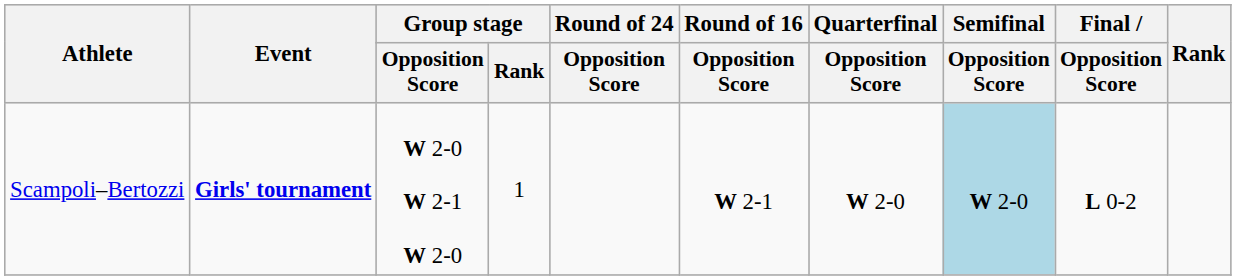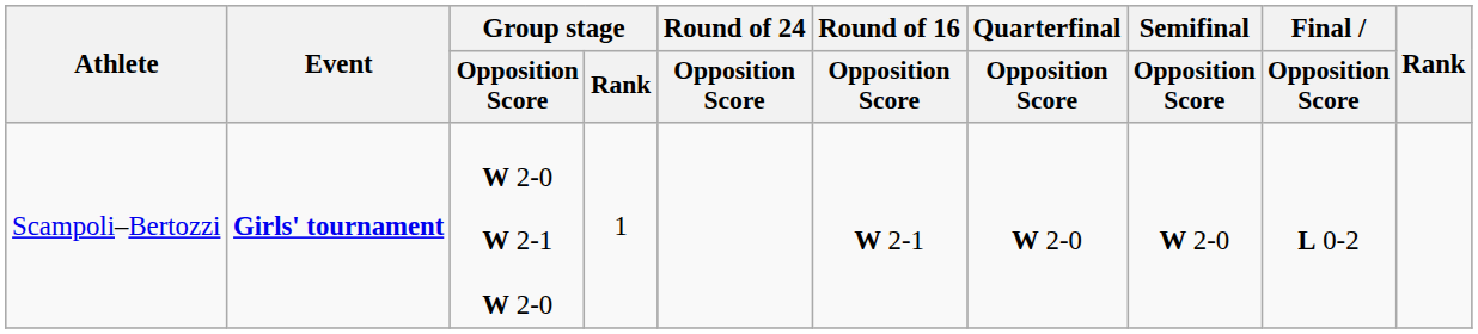Scampoli–Bertozzi | Semifinal / Opposition Score: lightblue background -> no background
